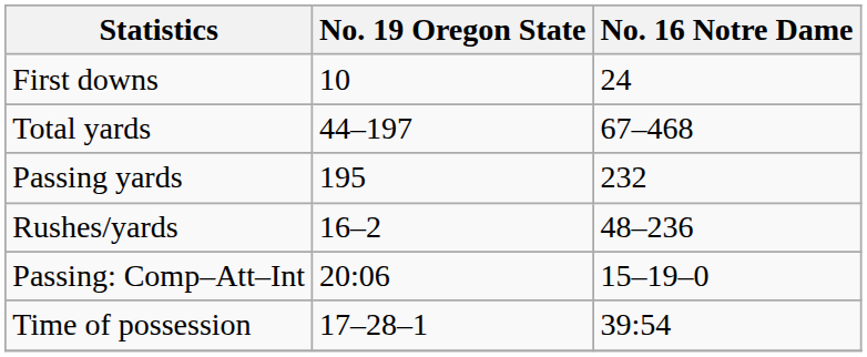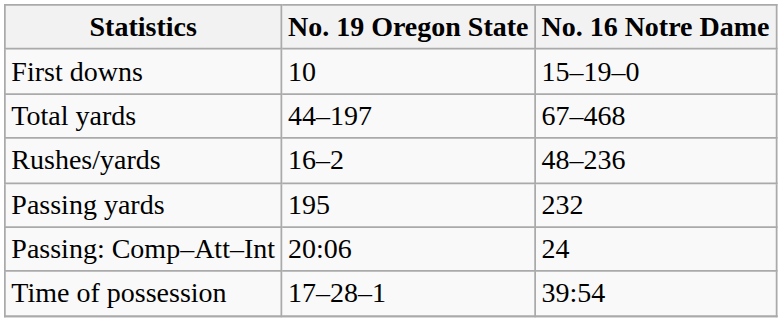First downs | No. 16 Notre Dame: 24 -> 15–19–0
rows swapped: Rushes/yards <-> Passing yards
Passing: Comp–Att–Int | No. 16 Notre Dame: 15–19–0 -> 24
